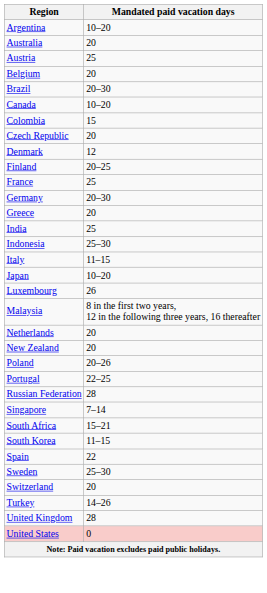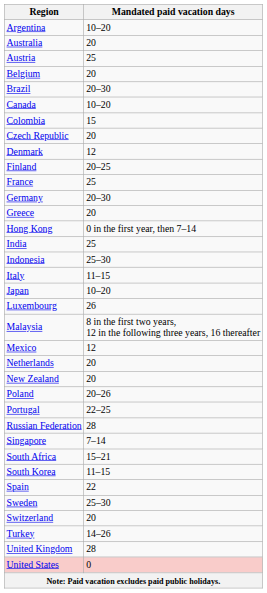+ row: Hong Kong | 0 in the first year, then 7–14
+ row: Mexico | 12
